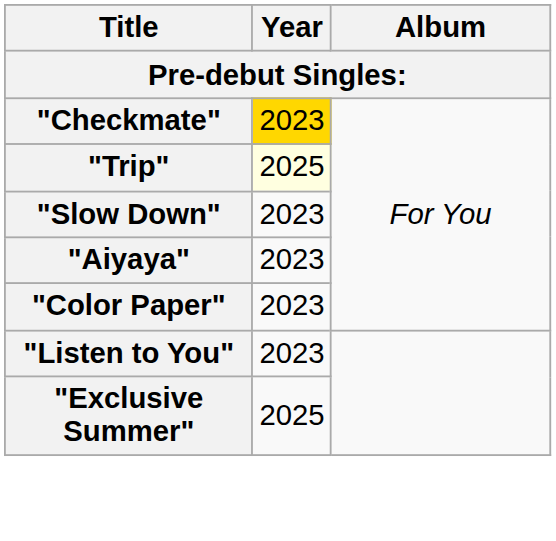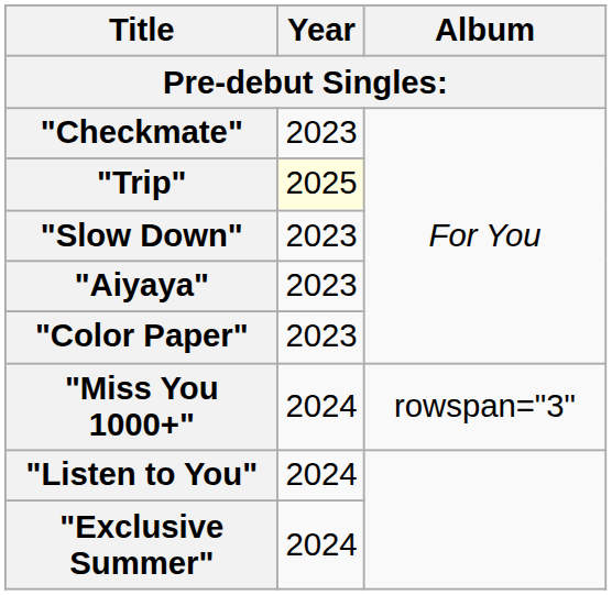"Checkmate" | Year: gold background -> no background
+ row: "Miss You 1000+" | 2024 | rowspan="3"
"Listen to You" | Year: 2023 -> 2024
"Exclusive Summer" | Year: 2025 -> 2024
